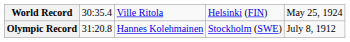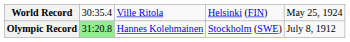Olympic Record | column 2: no background -> lightgreen background
